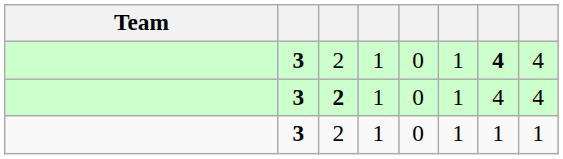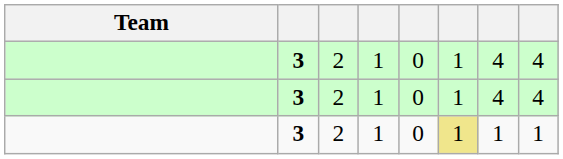row 2 | column 7: bold -> normal
row 3 | column 3: bold -> normal
row 4 | column 6: no background -> khaki background
